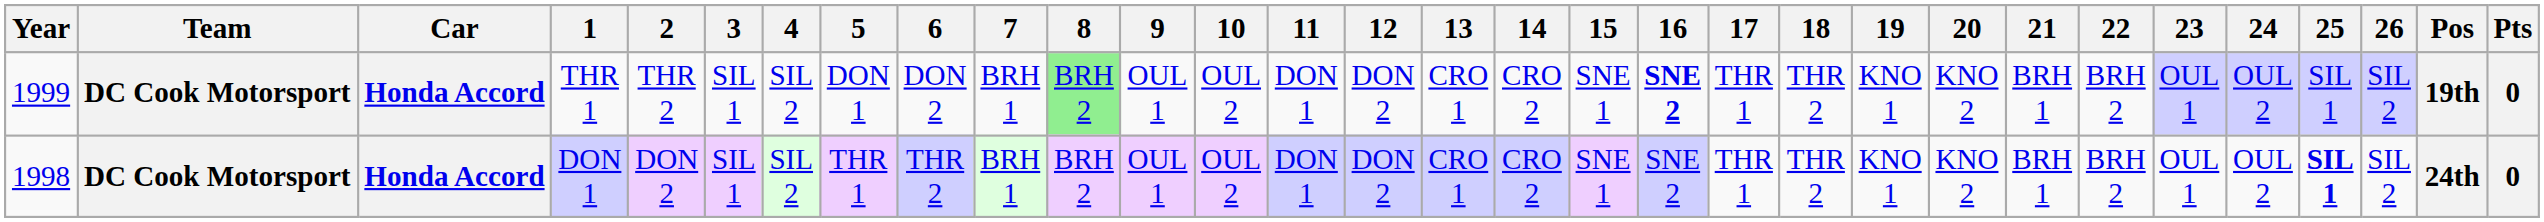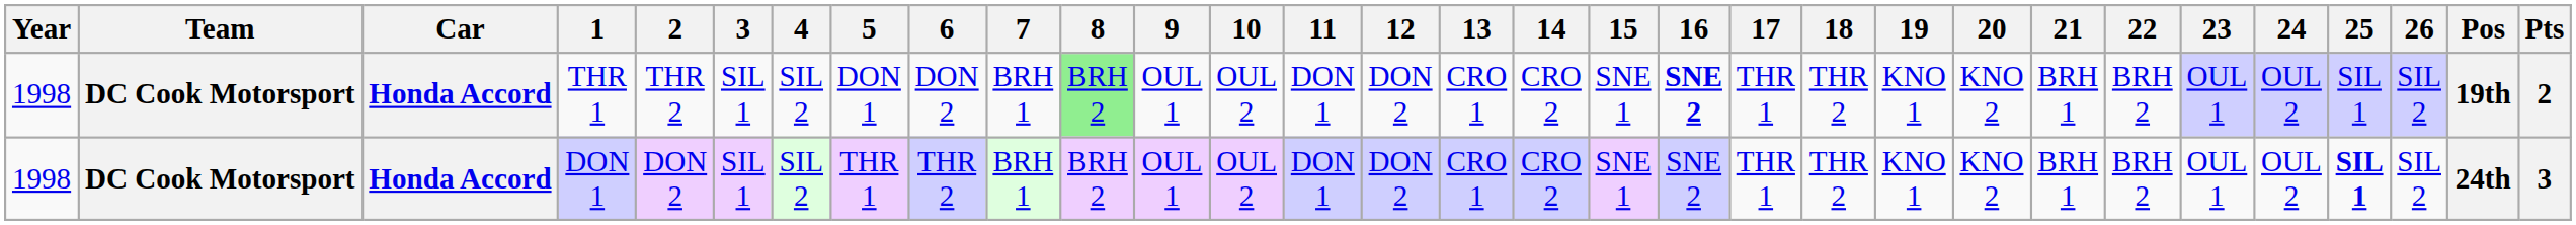row 2 | Year: 1999 -> 1998
row 2 | Pts: 0 -> 2
row 3 | Pts: 0 -> 3
